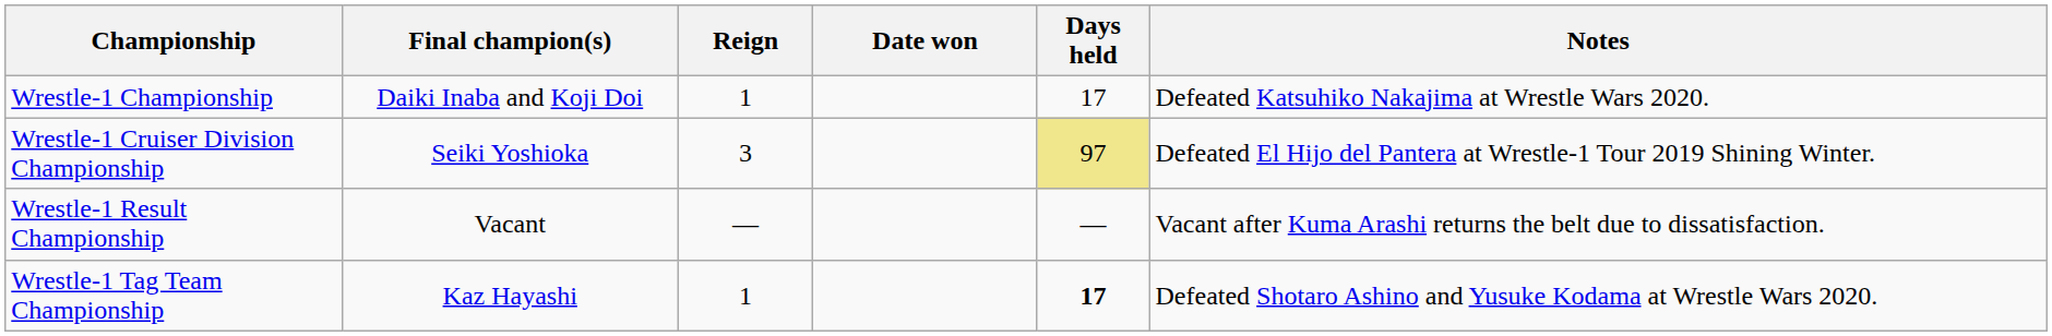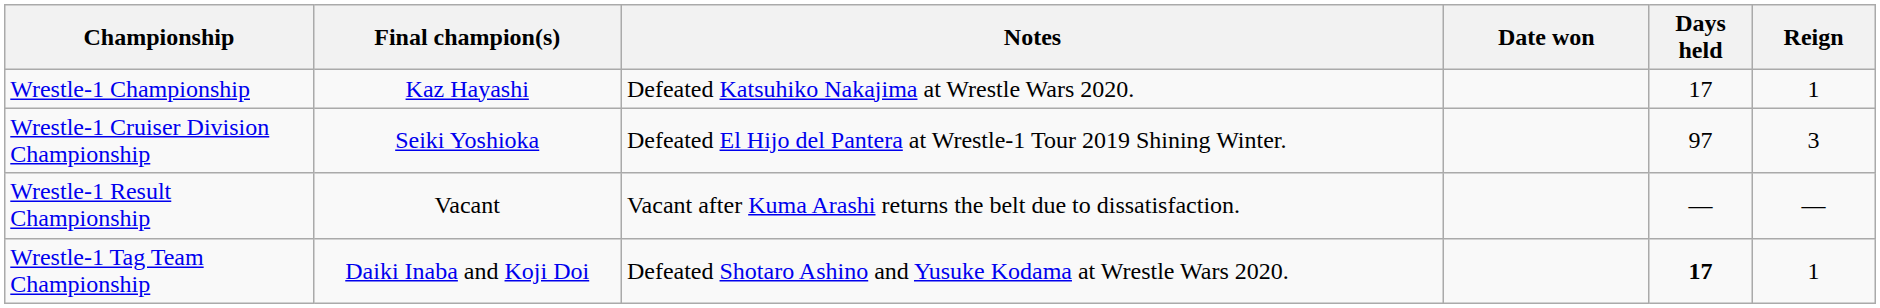columns swapped: Reign <-> Notes
Wrestle-1 Championship | Final champion(s): Daiki Inaba and Koji Doi -> Kaz Hayashi
Wrestle-1 Cruiser Division Championship | Days held: khaki background -> no background
Wrestle-1 Tag Team Championship | Final champion(s): Kaz Hayashi -> Daiki Inaba and Koji Doi
